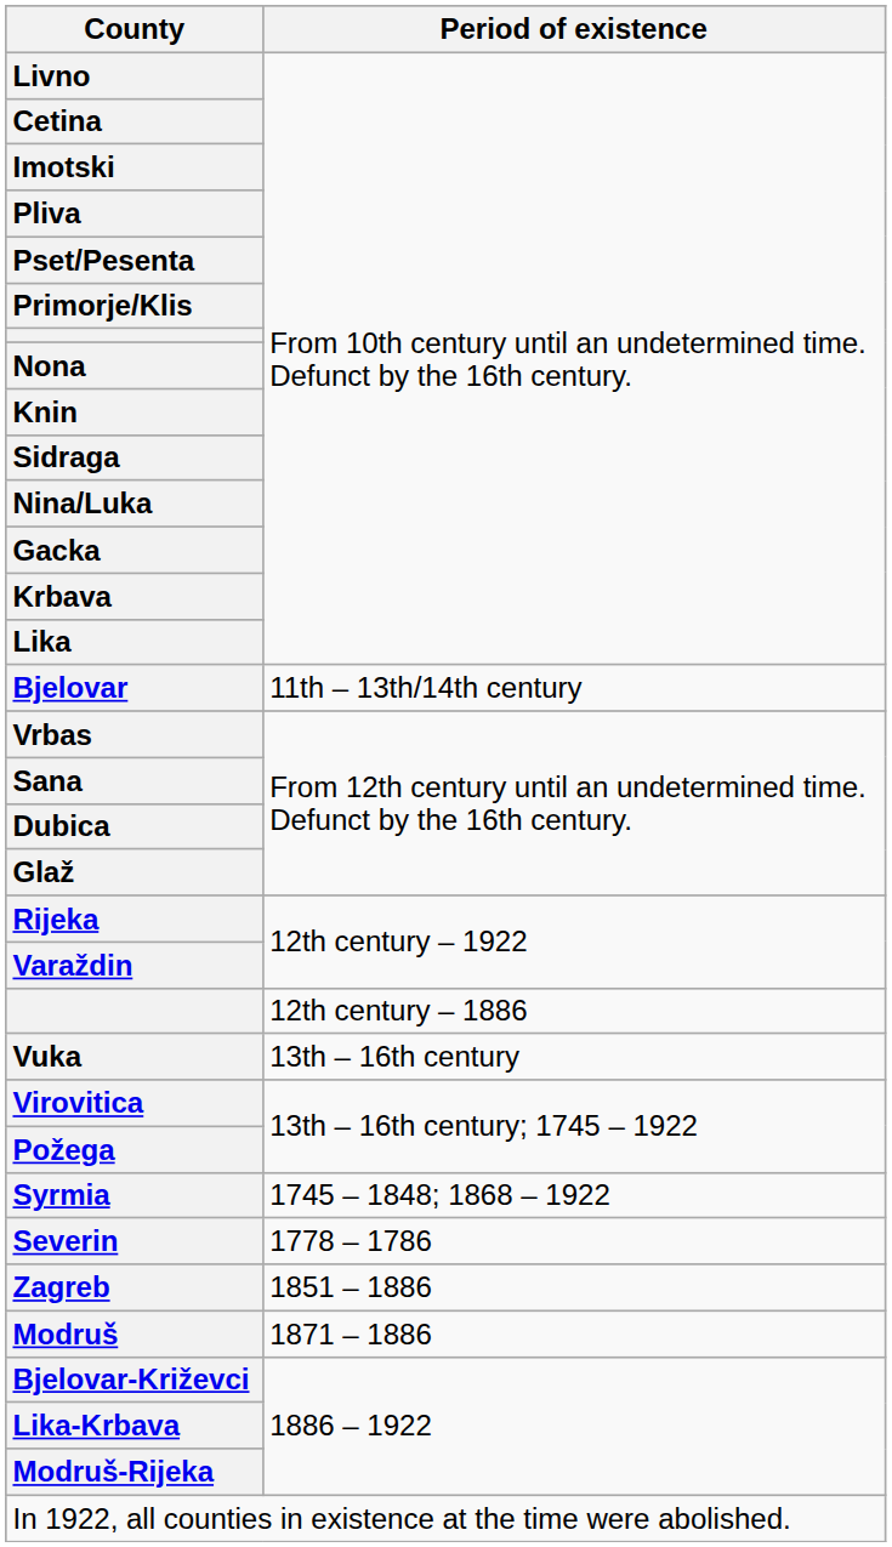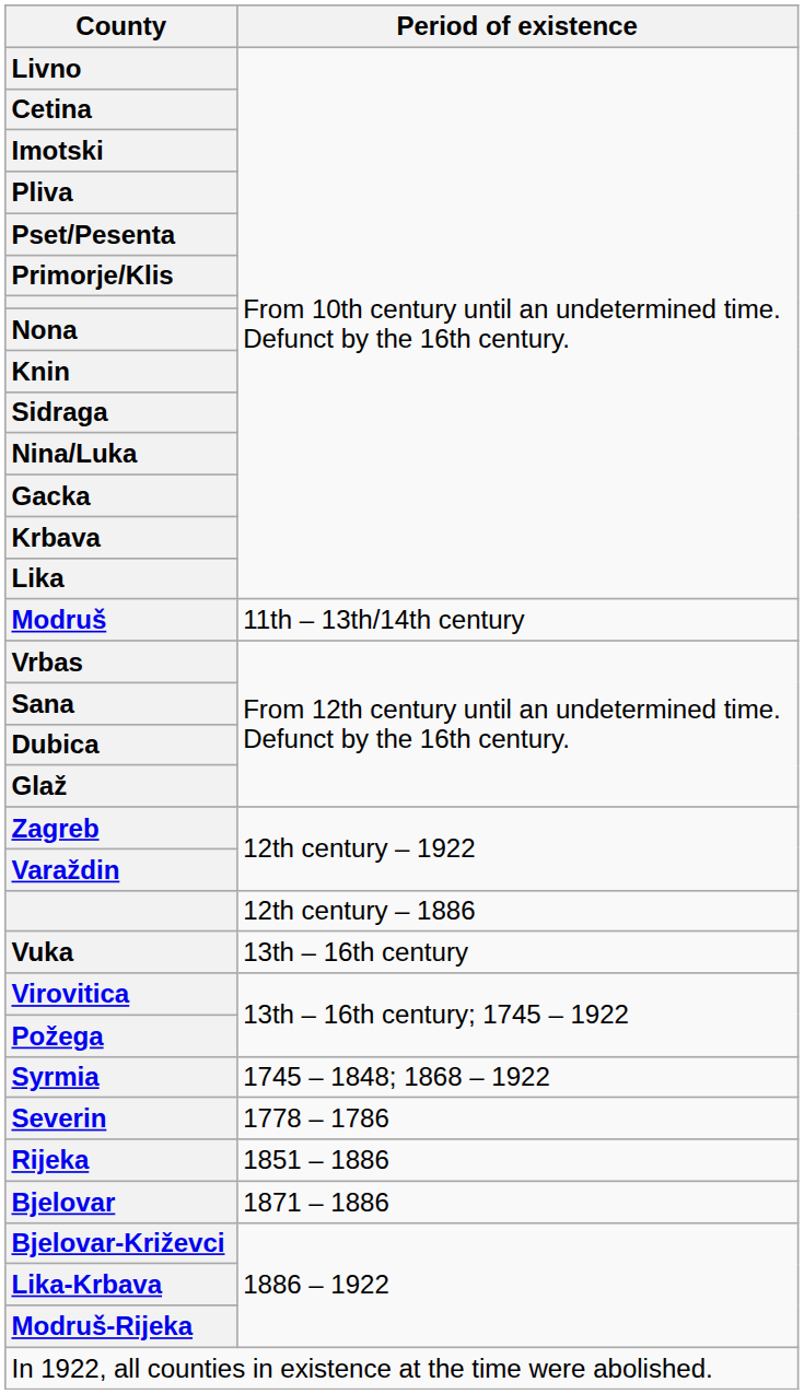row 16 | County: Bjelovar -> Modruš
row 21 | County: Rijeka -> Zagreb
row 29 | County: Zagreb -> Rijeka
row 30 | County: Modruš -> Bjelovar
